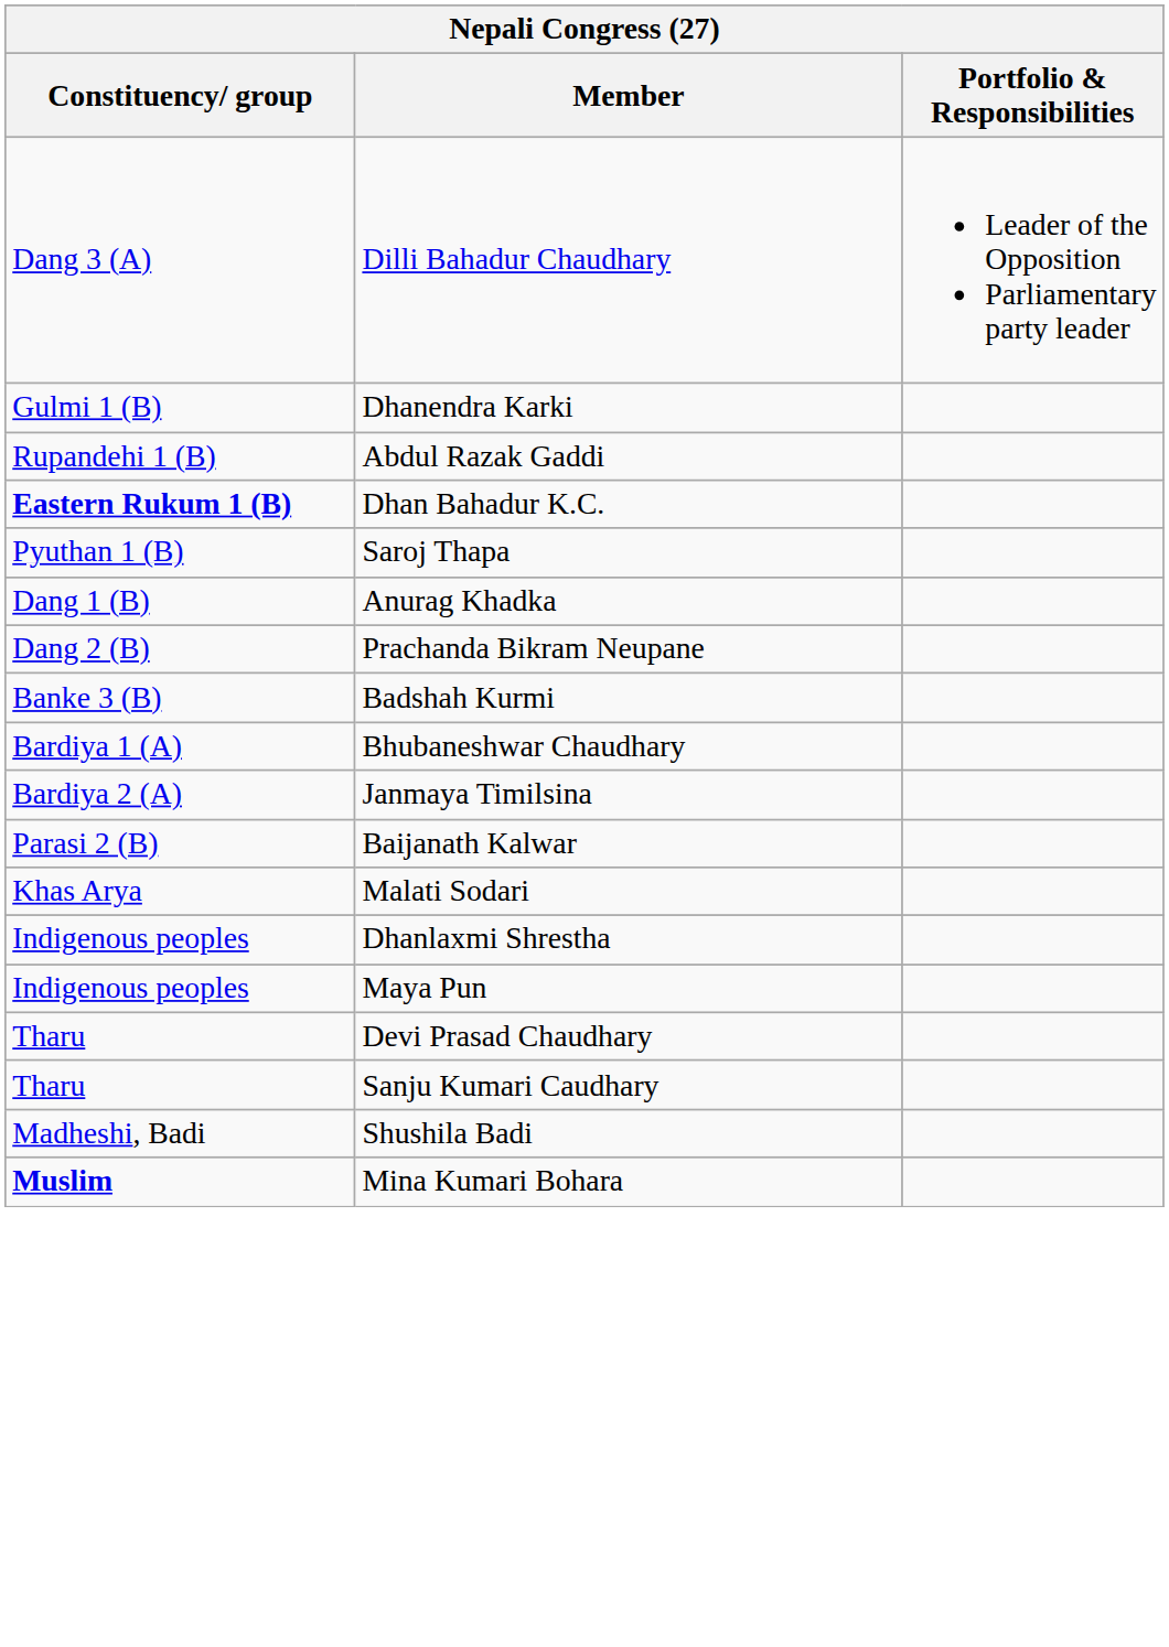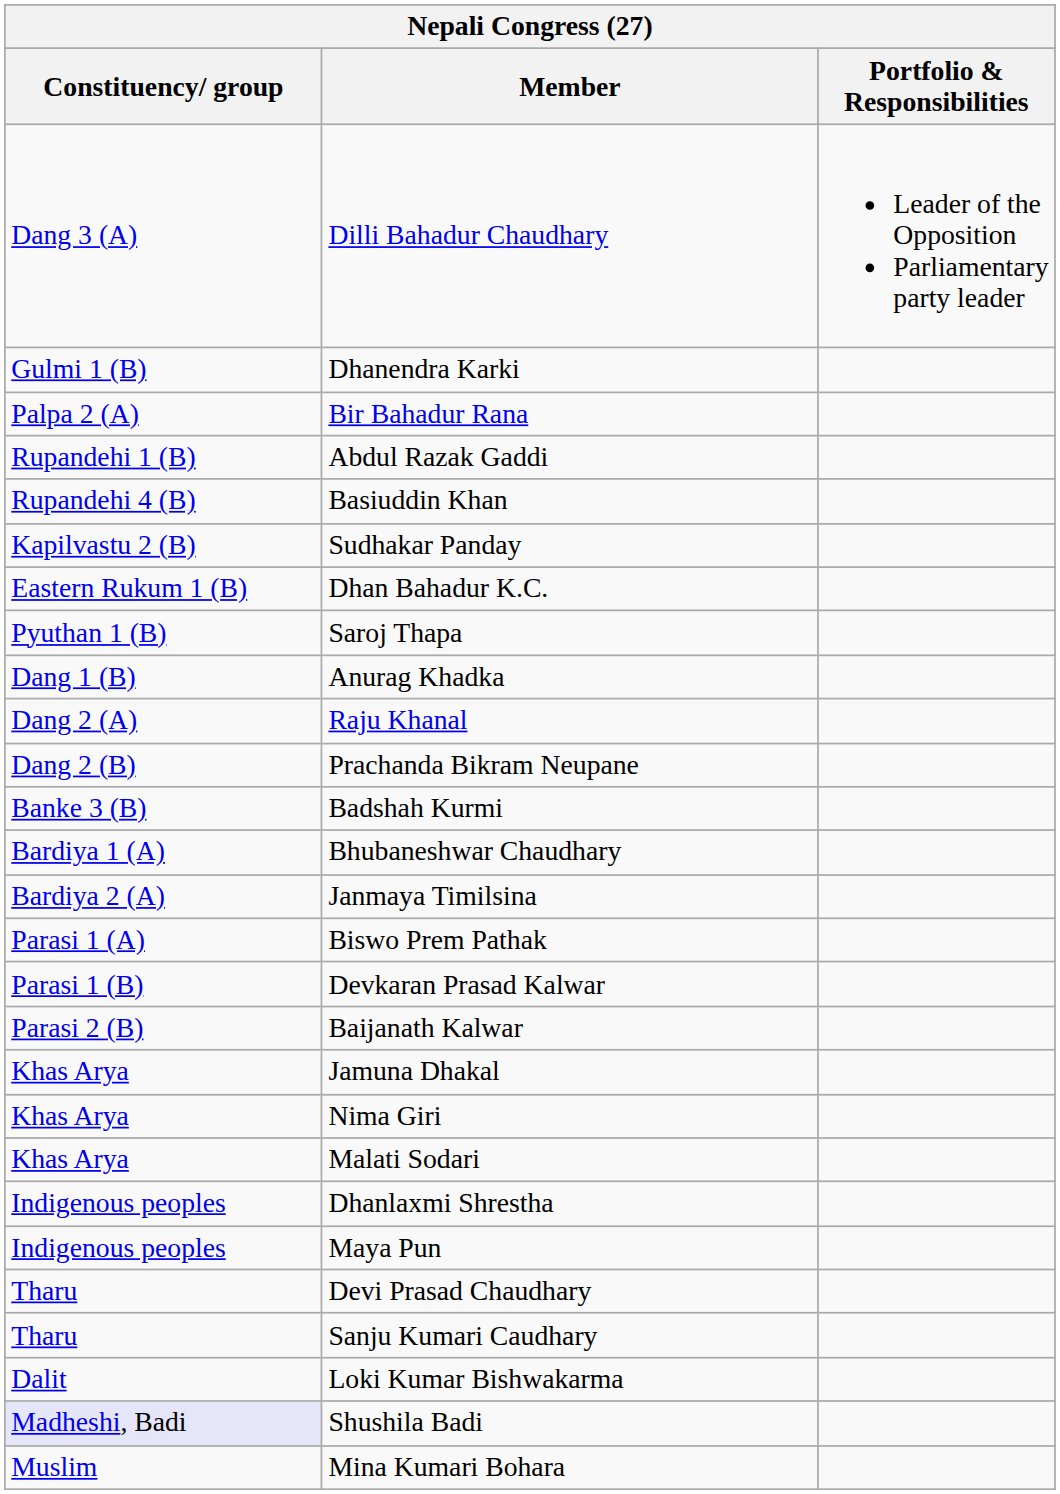+ row: Palpa 2 (A) | Bir Bahadur Rana
+ row: Rupandehi 4 (B) | Basiuddin Khan
+ row: Kapilvastu 2 (B) | Sudhakar Panday
Dhan Bahadur K.C. | Constituency/ group: bold -> normal
+ row: Dang 2 (A) | Raju Khanal
+ row: Parasi 1 (A) | Biswo Prem Pathak
+ row: Parasi 1 (B) | Devkaran Prasad Kalwar
+ row: Khas Arya | Jamuna Dhakal
+ row: Khas Arya | Nima Giri
+ row: Dalit | Loki Kumar Bishwakarma
Shushila Badi | Constituency/ group: no background -> lavender background
Mina Kumari Bohara | Constituency/ group: bold -> normal
